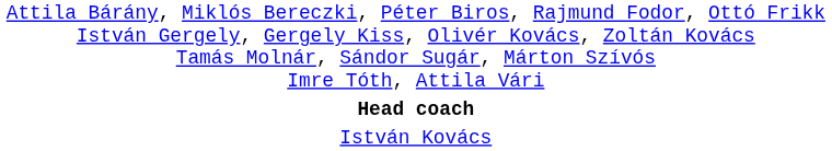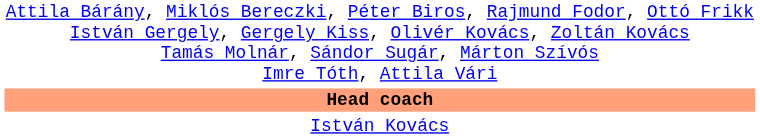row 2 | column 1: no background -> lightsalmon background
